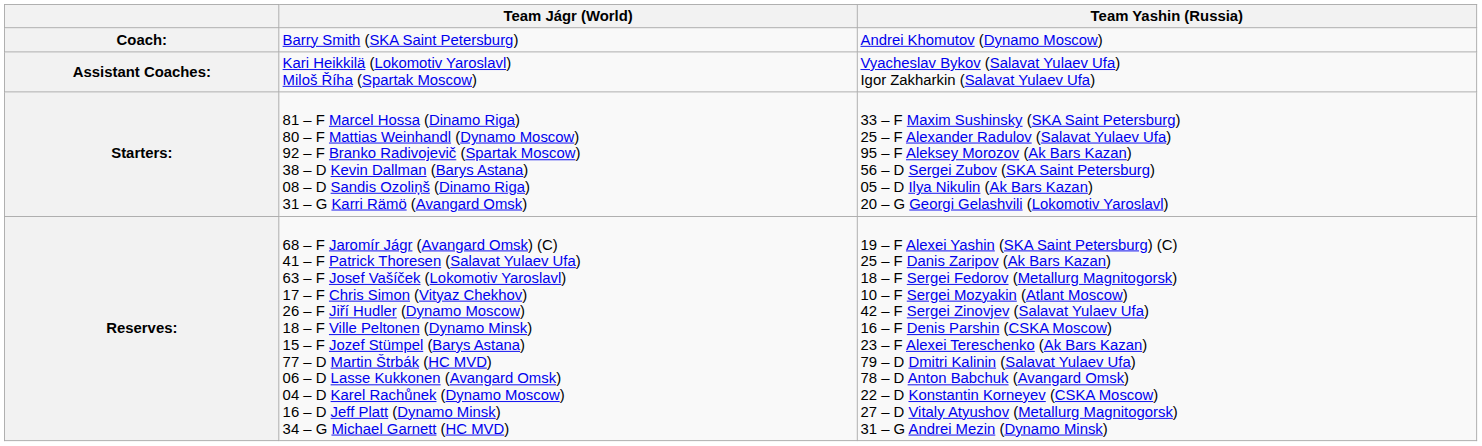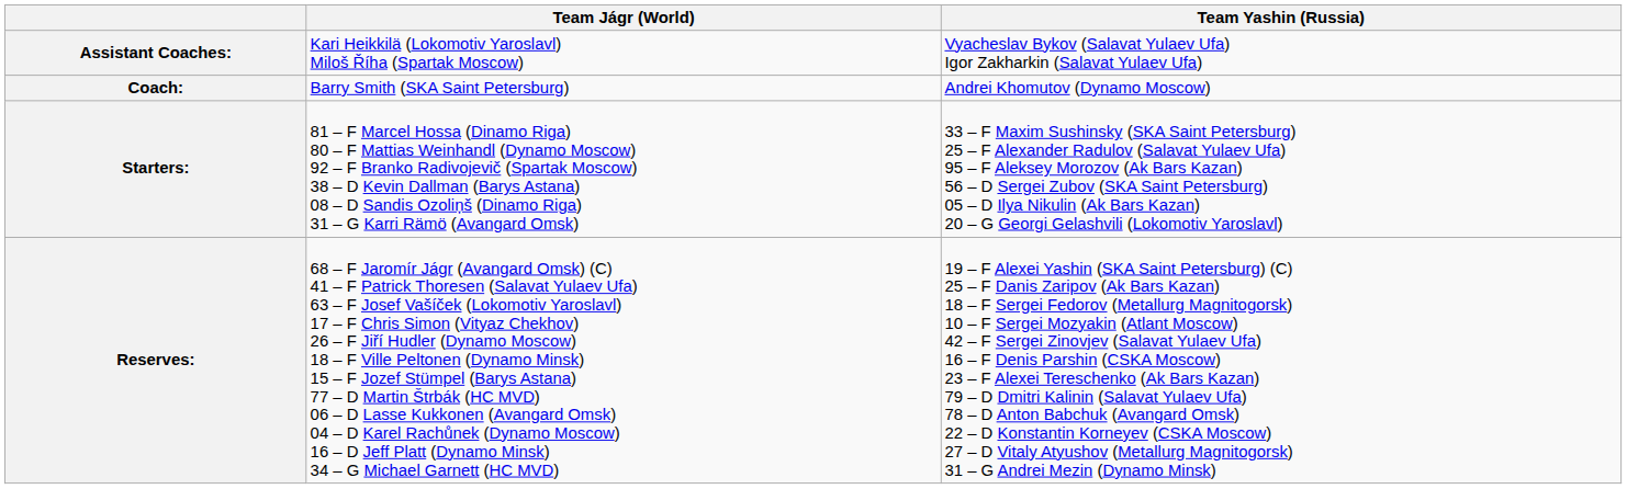rows swapped: Coach: <-> Assistant Coaches:
